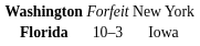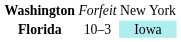Florida | column 3: no background -> paleturquoise background
